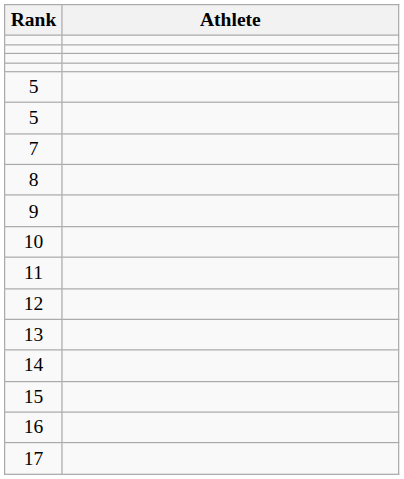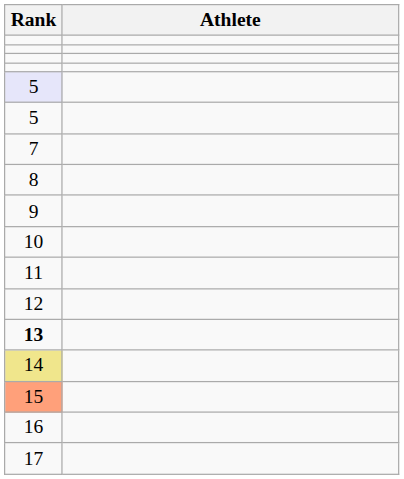row 6 | Rank: no background -> lavender background
row 14 | Rank: normal -> bold
row 15 | Rank: no background -> khaki background
row 16 | Rank: no background -> lightsalmon background
